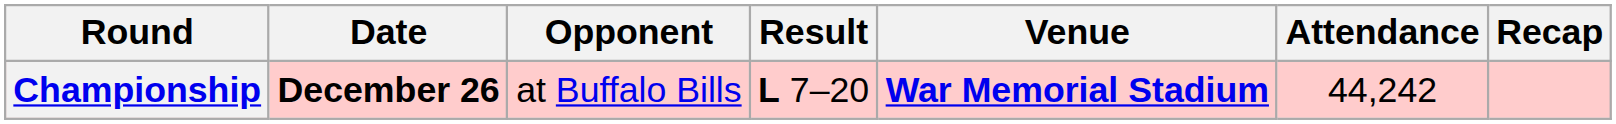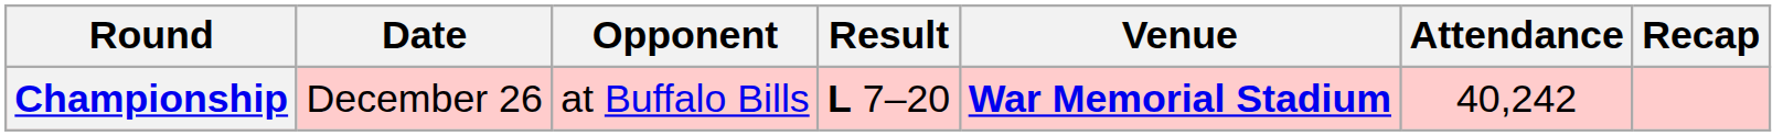Championship | Date: bold -> normal
Championship | Attendance: 44,242 -> 40,242
